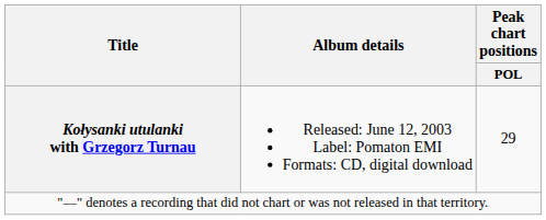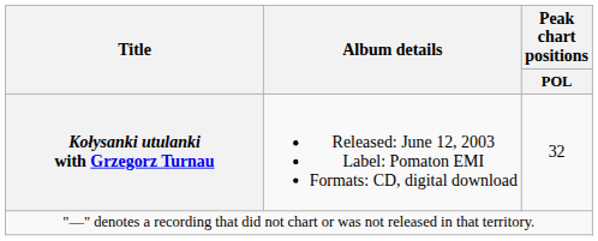Kołysanki utulanki with Grzegorz Turnau | Peak chart positions / POL: 29 -> 32
